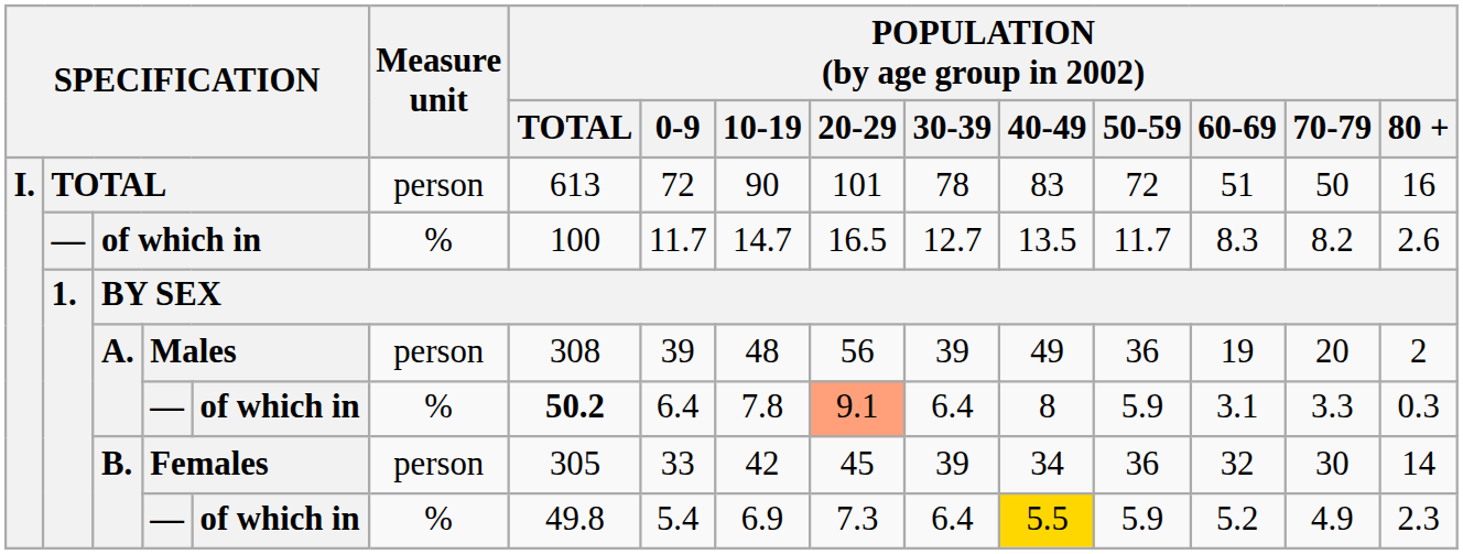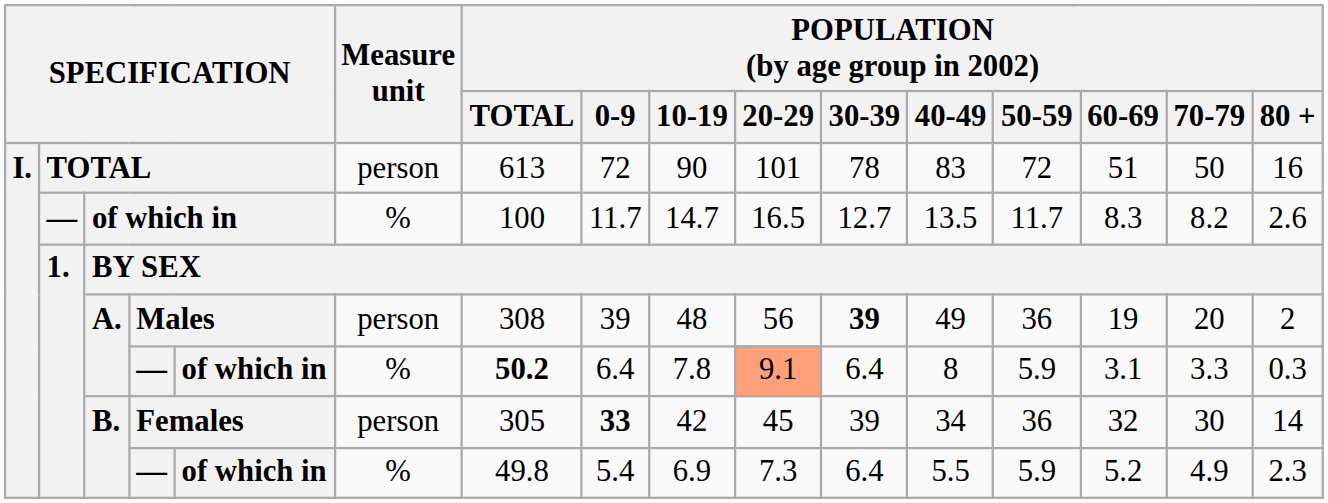Males | POPULATION (by age group in 2002) / 30-39: normal -> bold
Females | POPULATION (by age group in 2002) / 0-9: normal -> bold
B. / — | POPULATION (by age group in 2002) / 40-49: gold background -> no background
